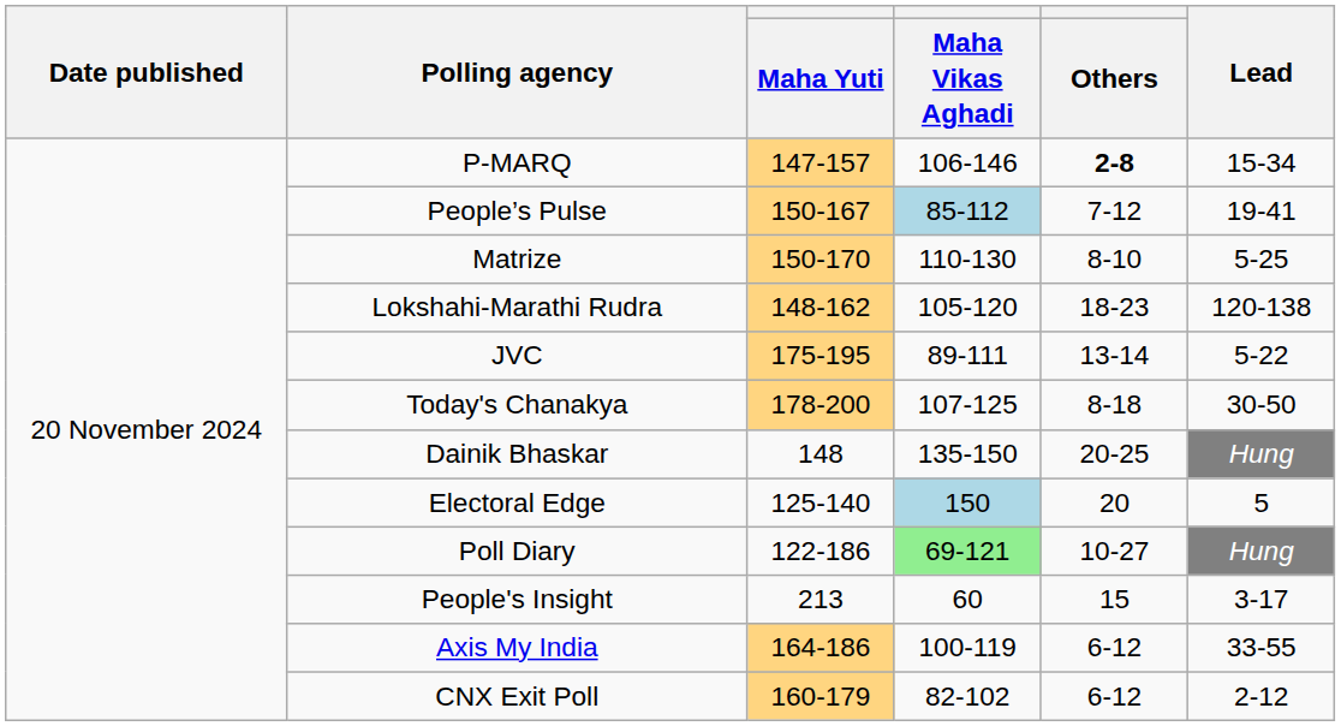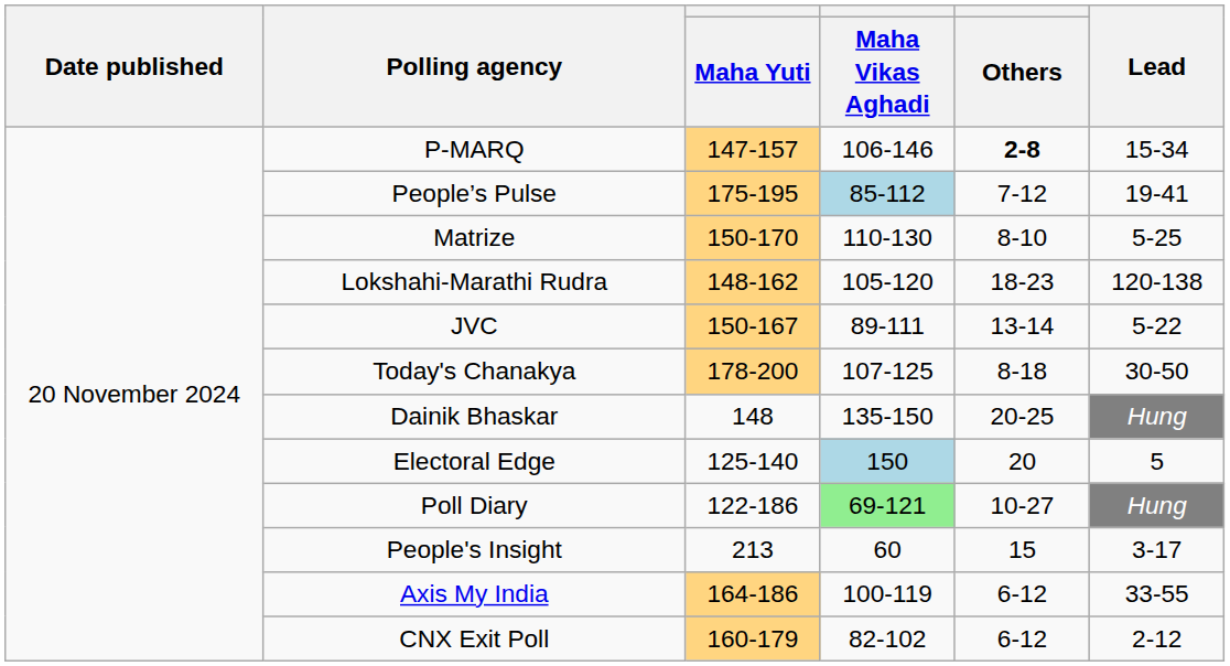People’s Pulse | Maha Yuti: 150-167 -> 175-195
JVC | Maha Yuti: 175-195 -> 150-167
